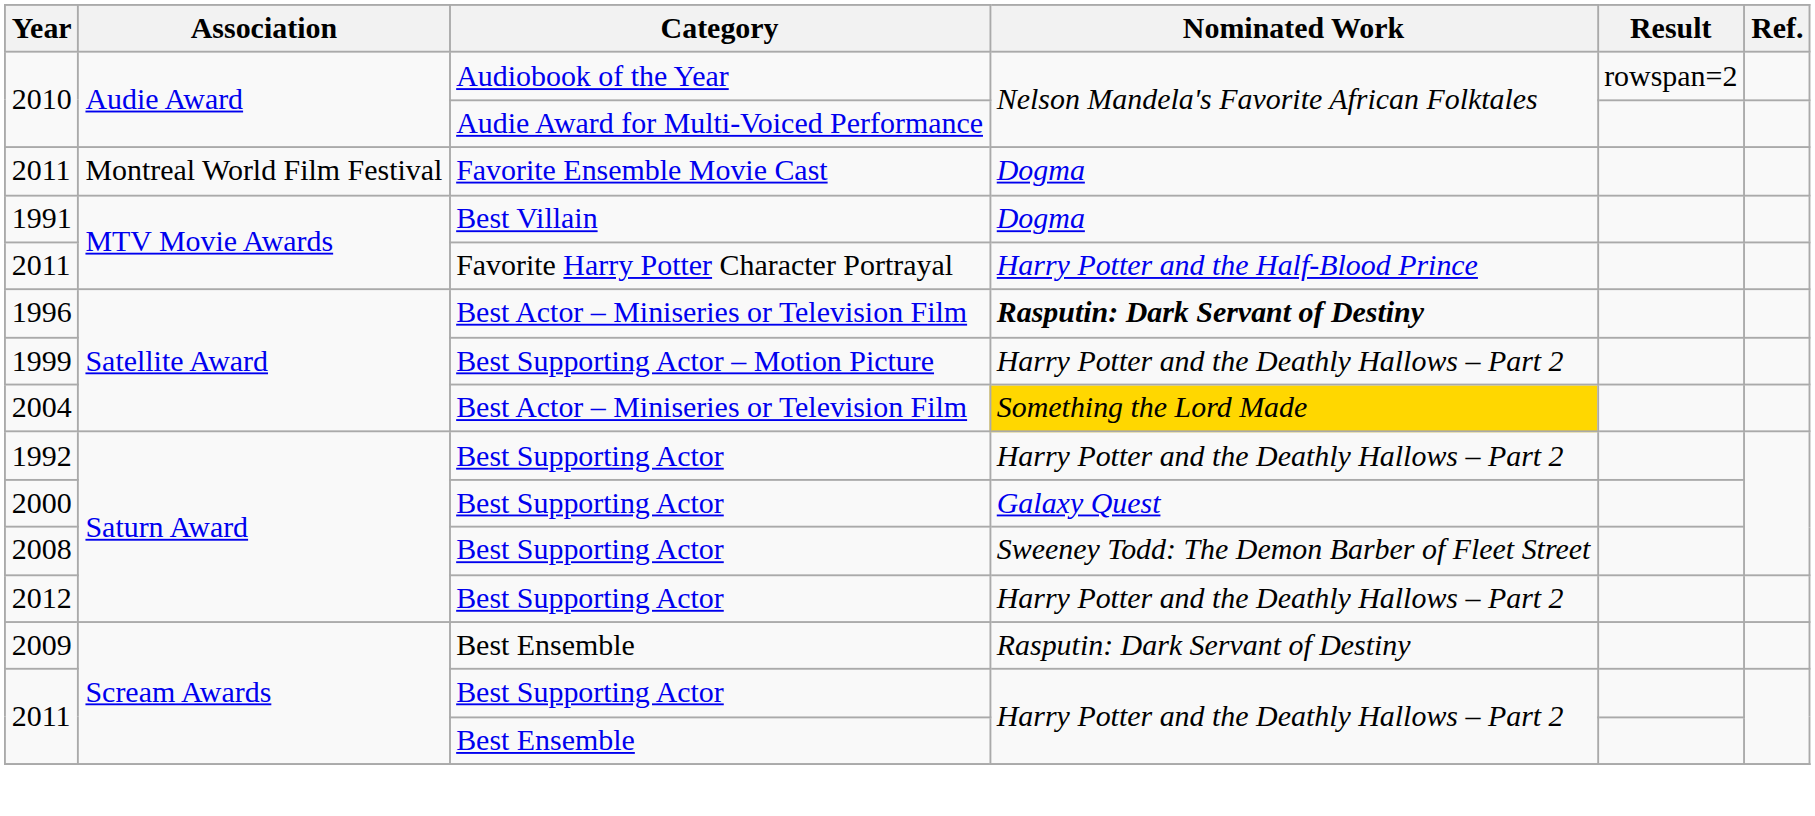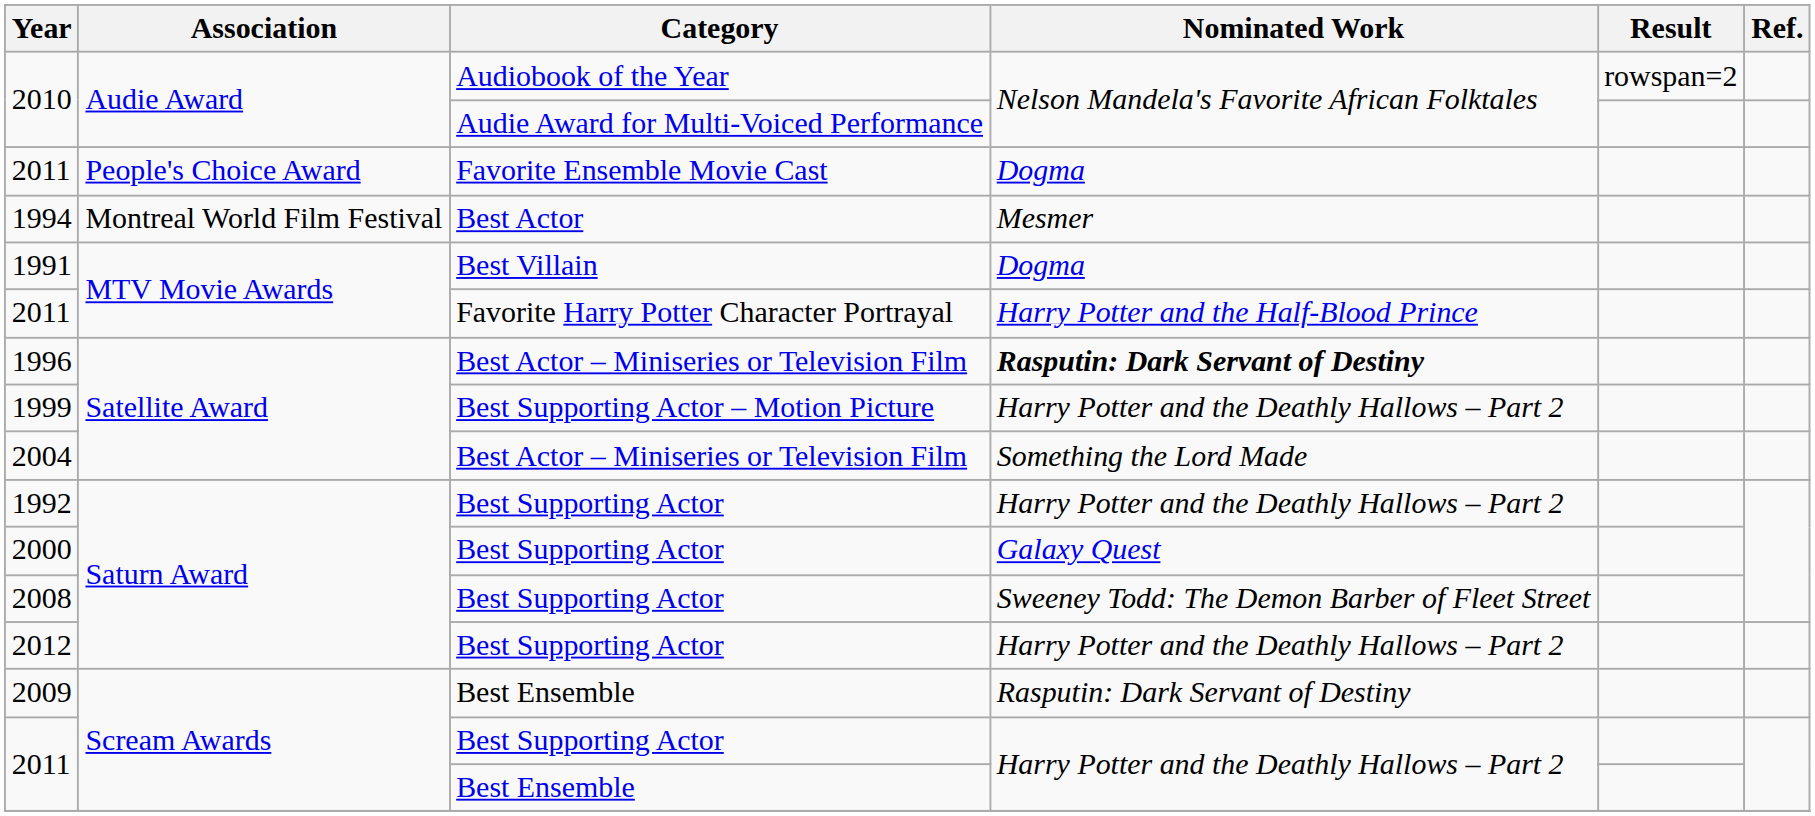2011 / Favorite Ensemble Movie Cast | Association: Montreal World Film Festival -> People's Choice Award
+ row: 1994 | Montreal World Film Festival | Best Actor | Mesmer
2004 | Nominated Work: gold background -> no background
